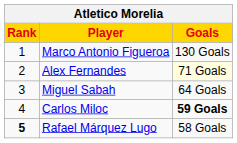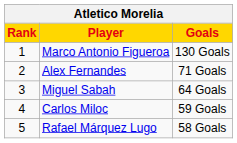Alex Fernandes | Goals: lightyellow background -> no background
Carlos Miloc | Goals: bold -> normal
Rafael Márquez Lugo | Rank: bold -> normal
